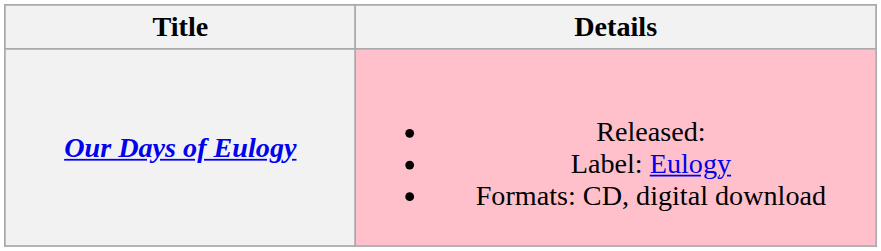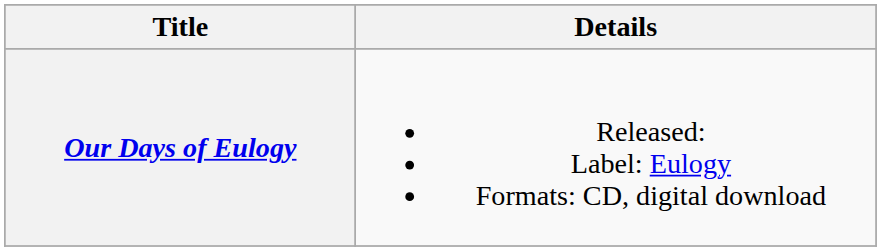Our Days of Eulogy | Details: pink background -> no background
